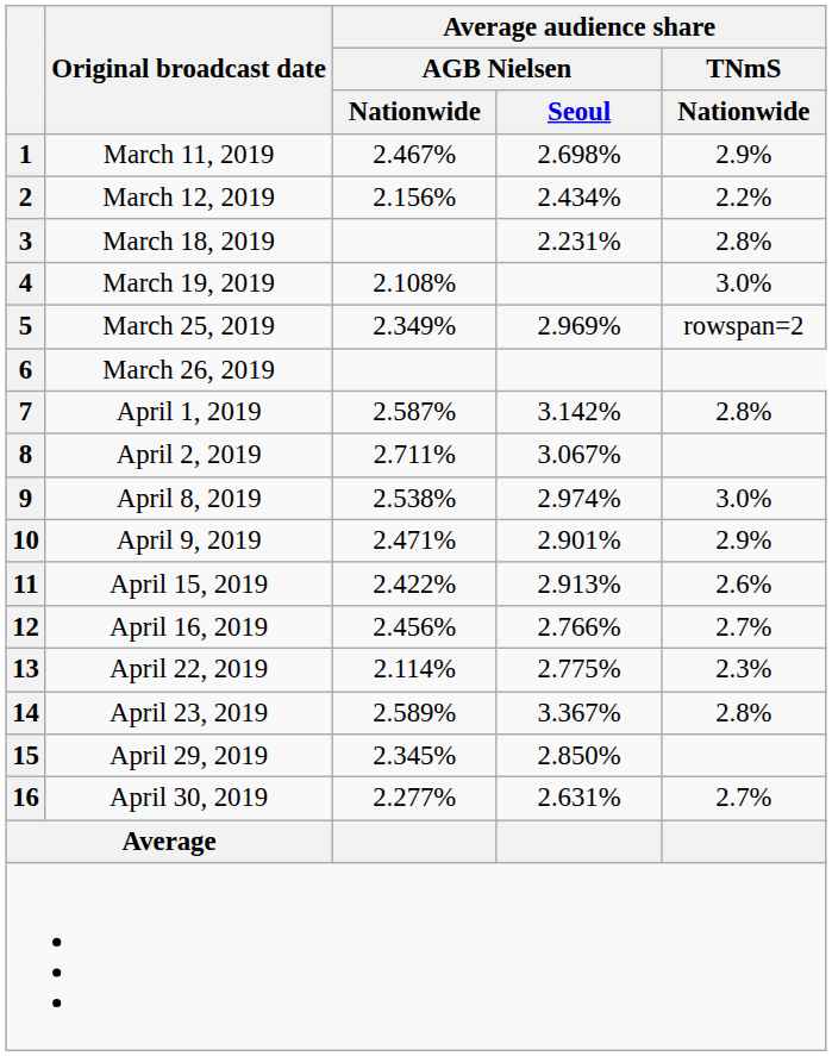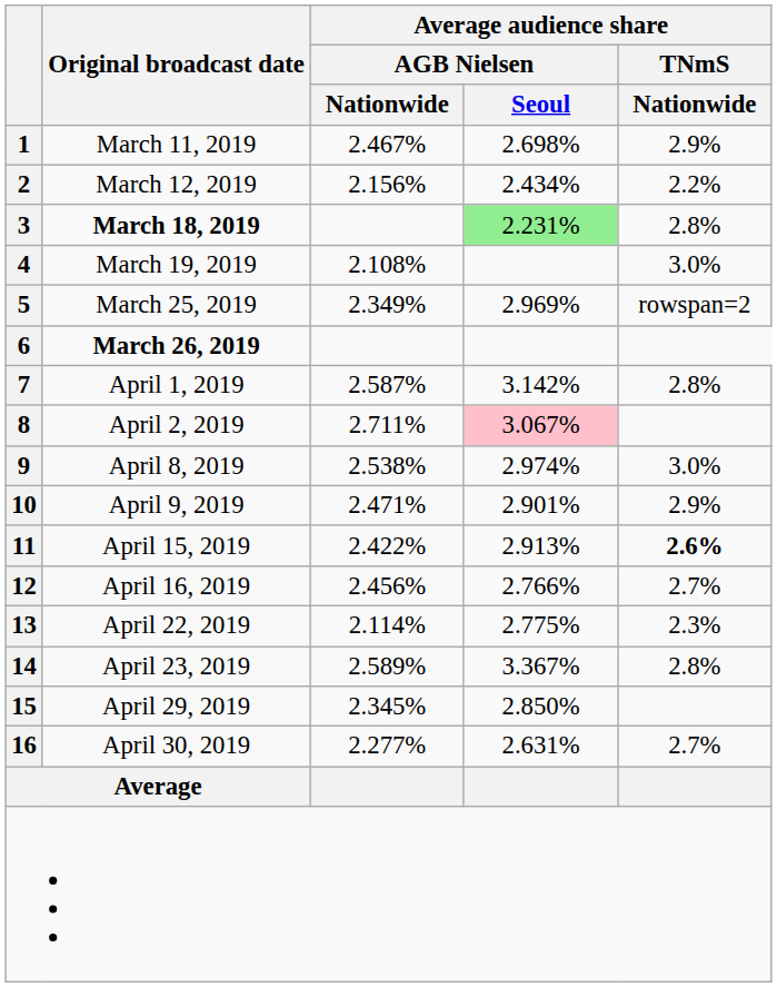3 | Original broadcast date: normal -> bold
3 | Average audience share / AGB Nielsen / Seoul: no background -> lightgreen background
6 | Original broadcast date: normal -> bold
8 | Average audience share / AGB Nielsen / Seoul: no background -> pink background
11 | Average audience share / TNmS / Nationwide: normal -> bold
